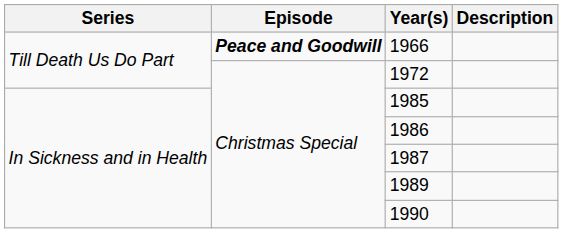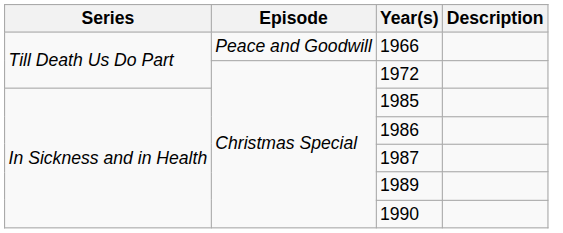1966 | Episode: bold -> normal
